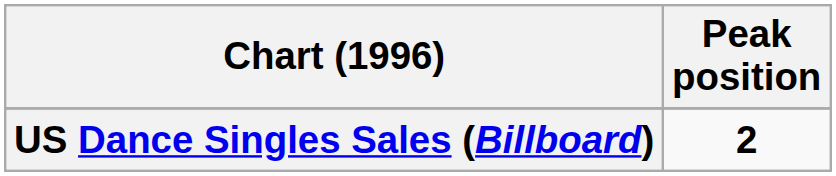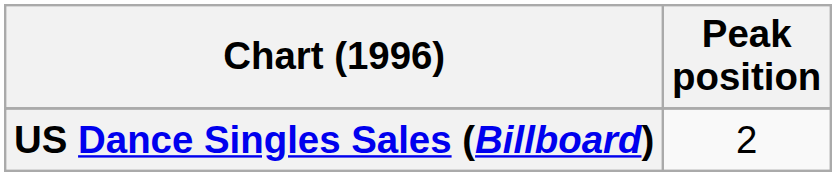US Dance Singles Sales (Billboard) | Peak position: bold -> normal
